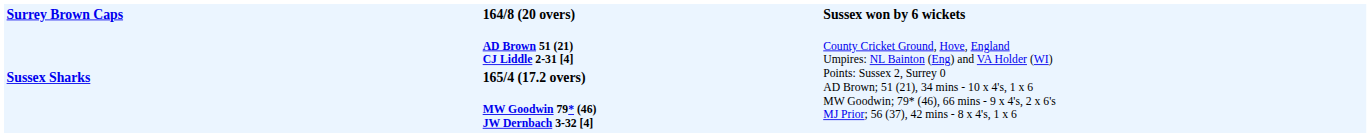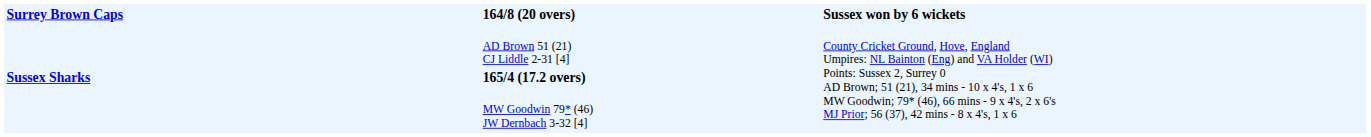AD Brown 51 (21) CJ Liddle 2-31 [4] | 164/8 (20 overs): bold -> normal
MW Goodwin 79* (46) JW Dernbach 3-32 [4] | 164/8 (20 overs): bold -> normal
